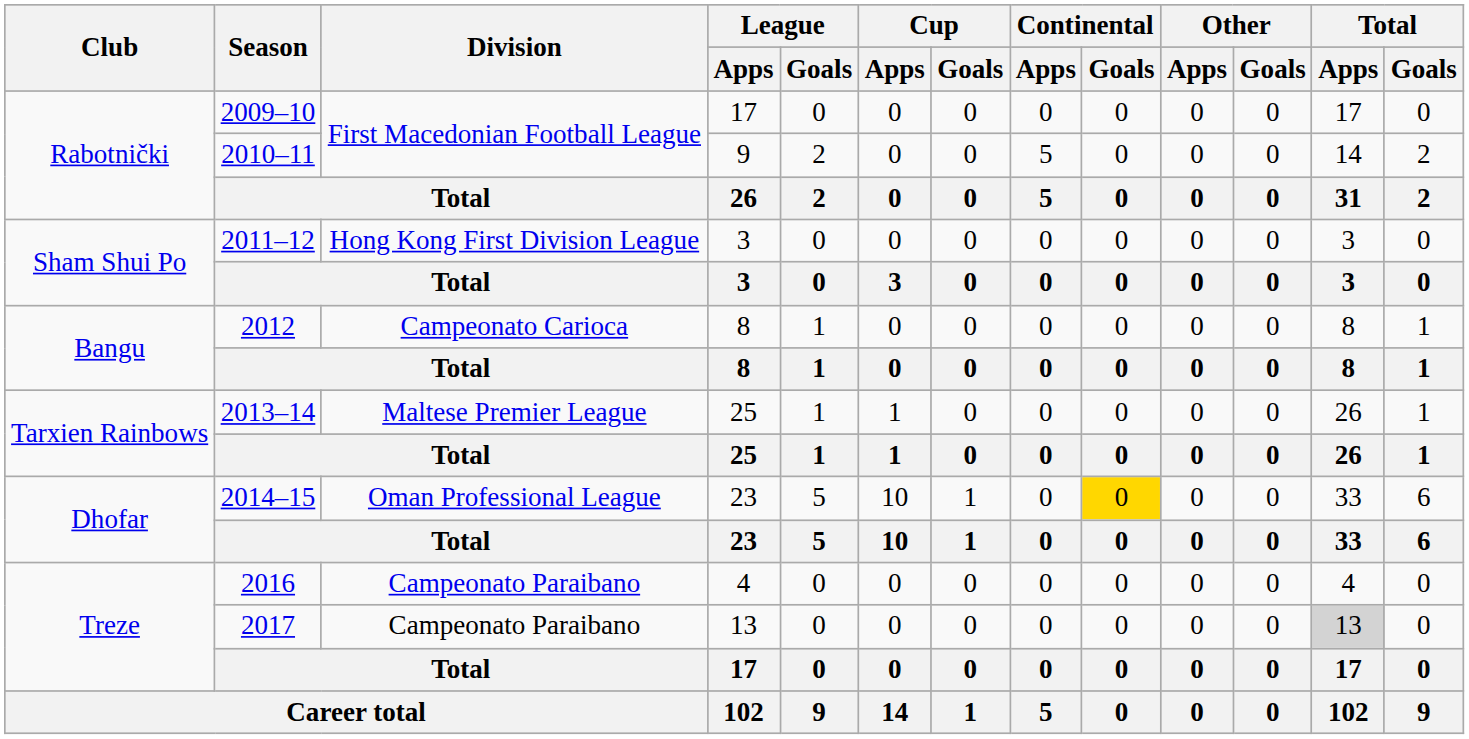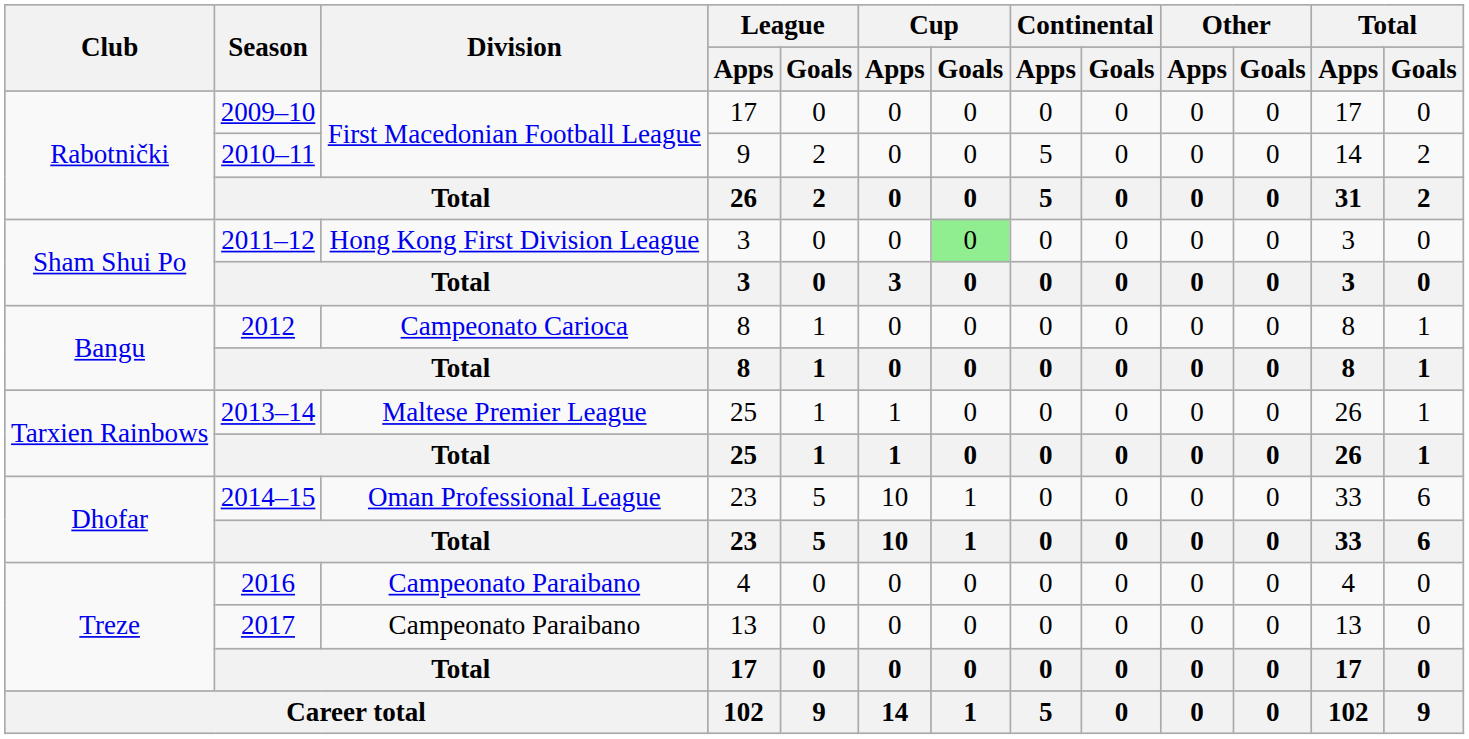2011–12 | Cup / Goals: no background -> lightgreen background
2014–15 | Continental / Goals: gold background -> no background
2017 | Total / Apps: lightgrey background -> no background
